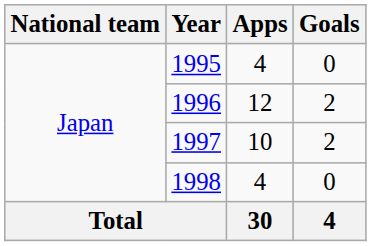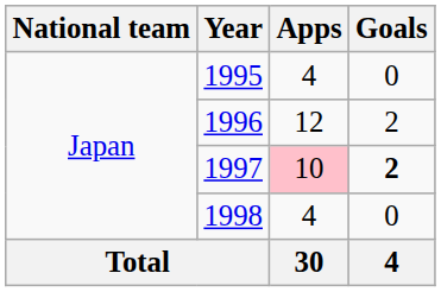1997 | Apps: no background -> pink background
1997 | Goals: normal -> bold
